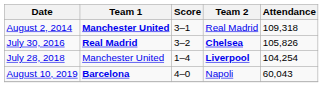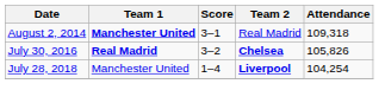- row: August 10, 2019 | Barcelona | 4–0 | Napoli | 60,043
